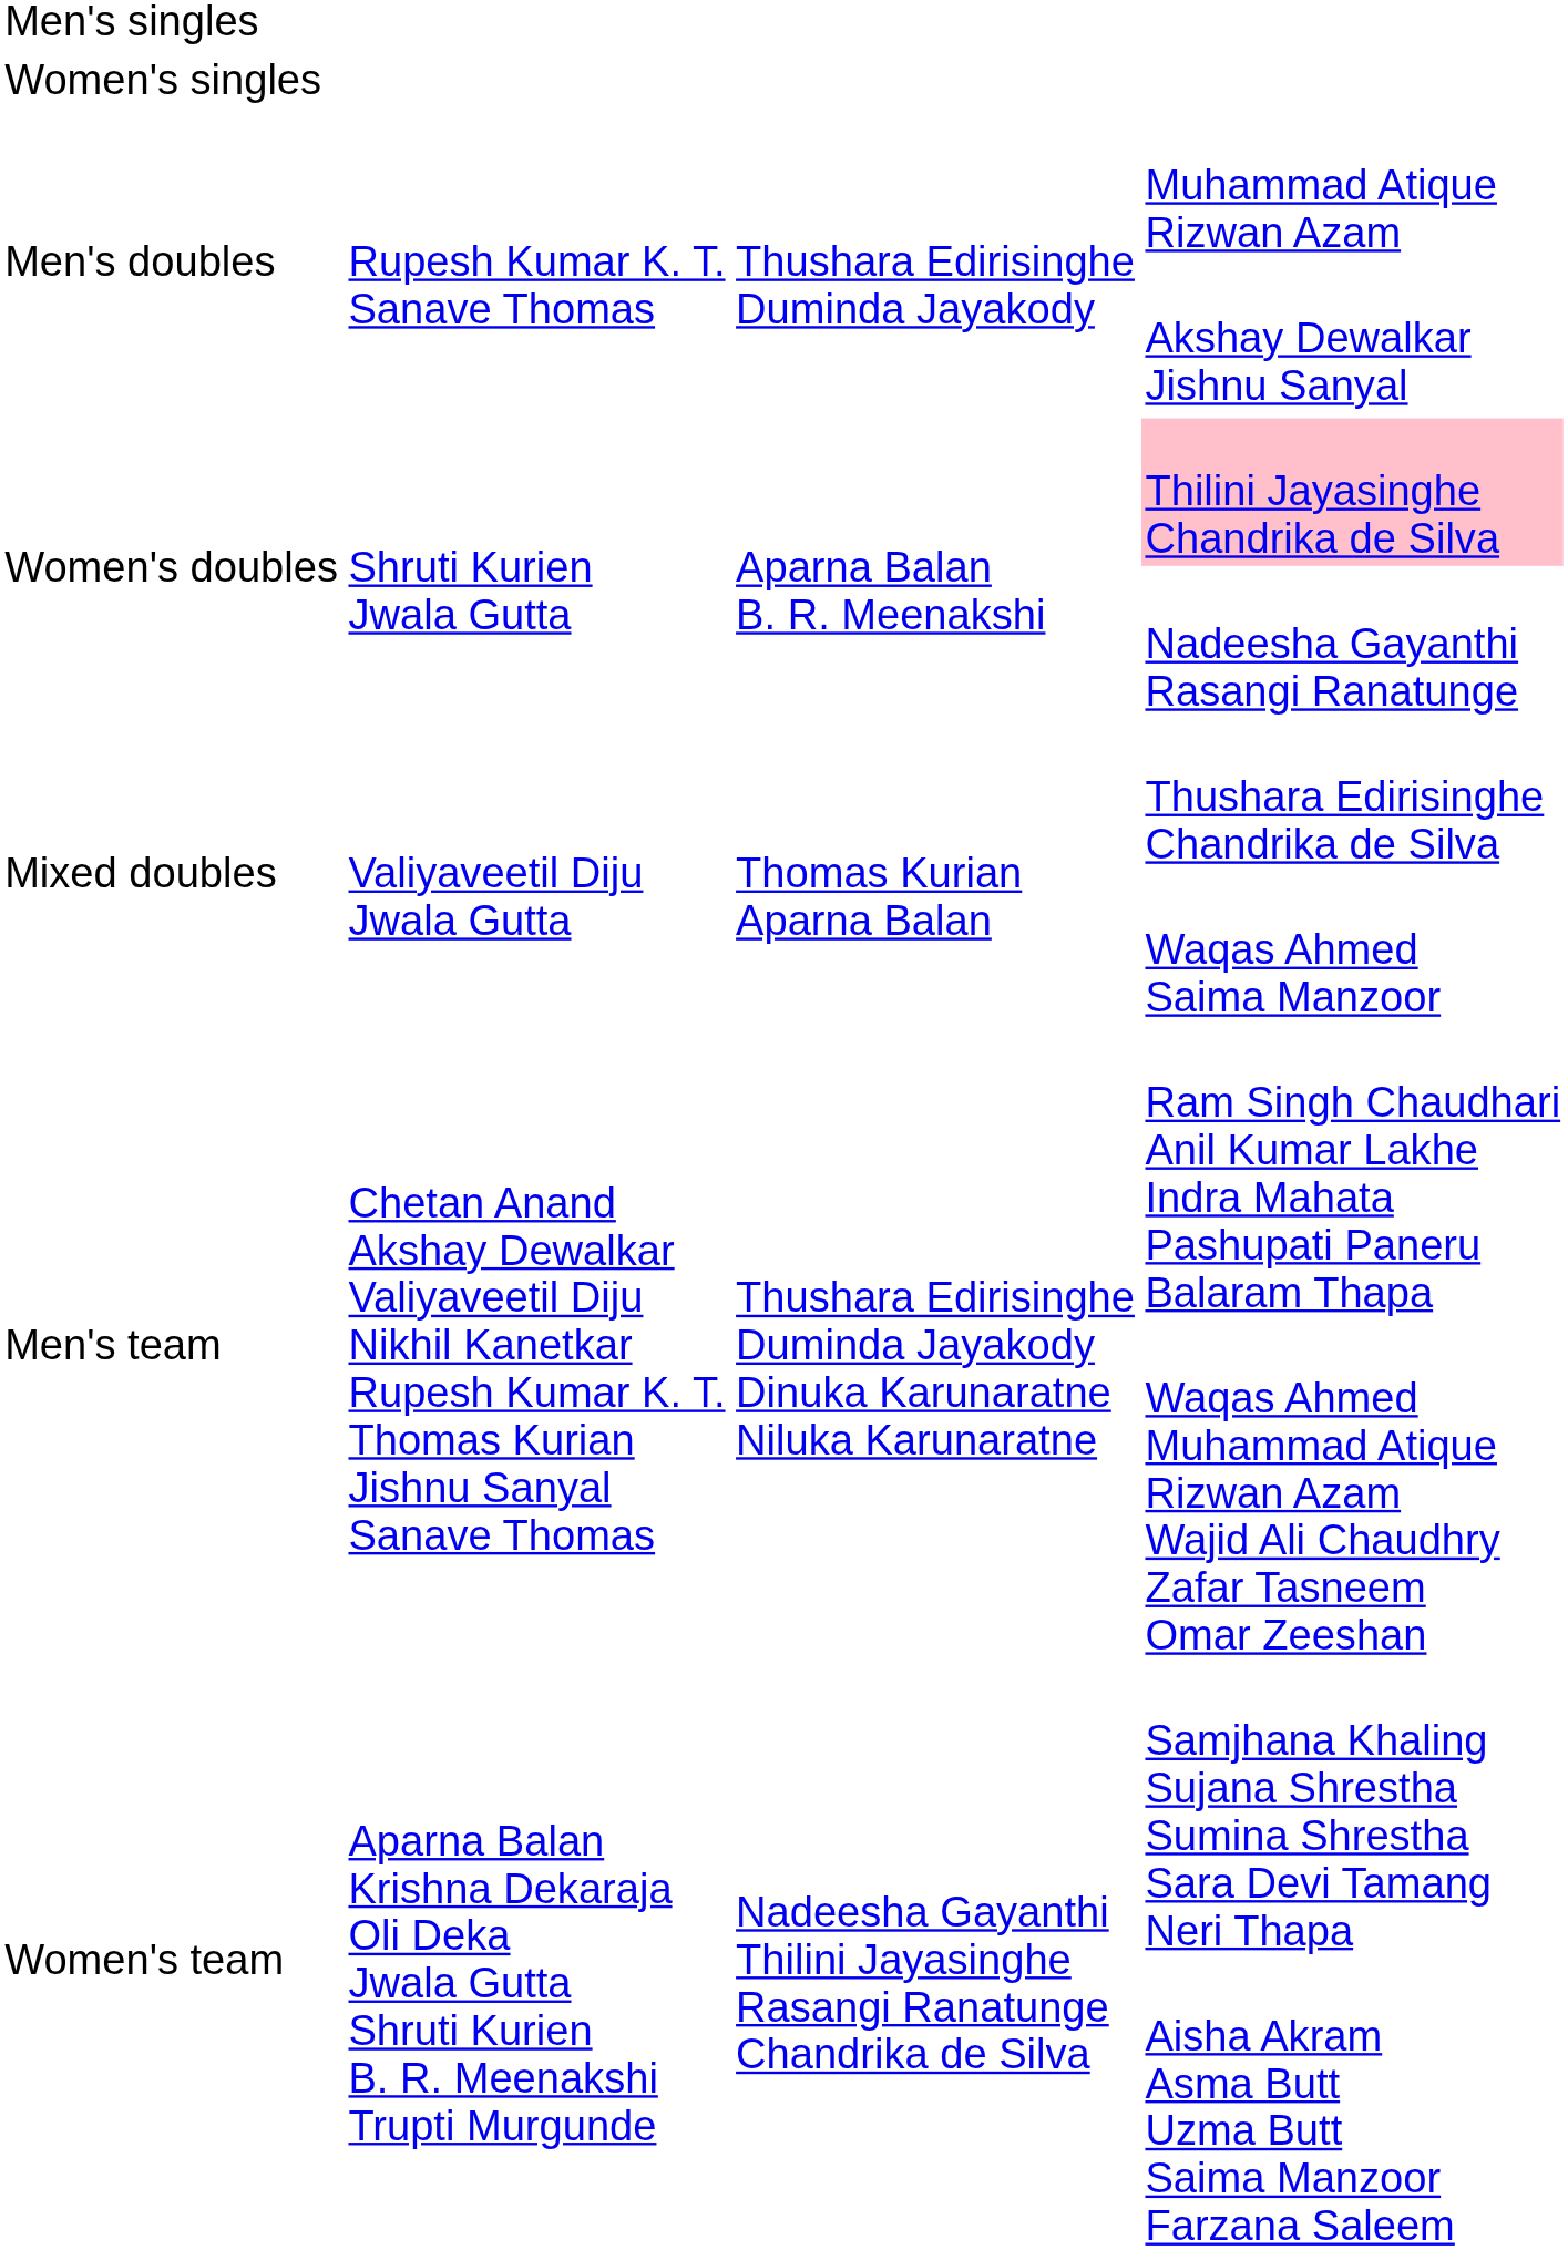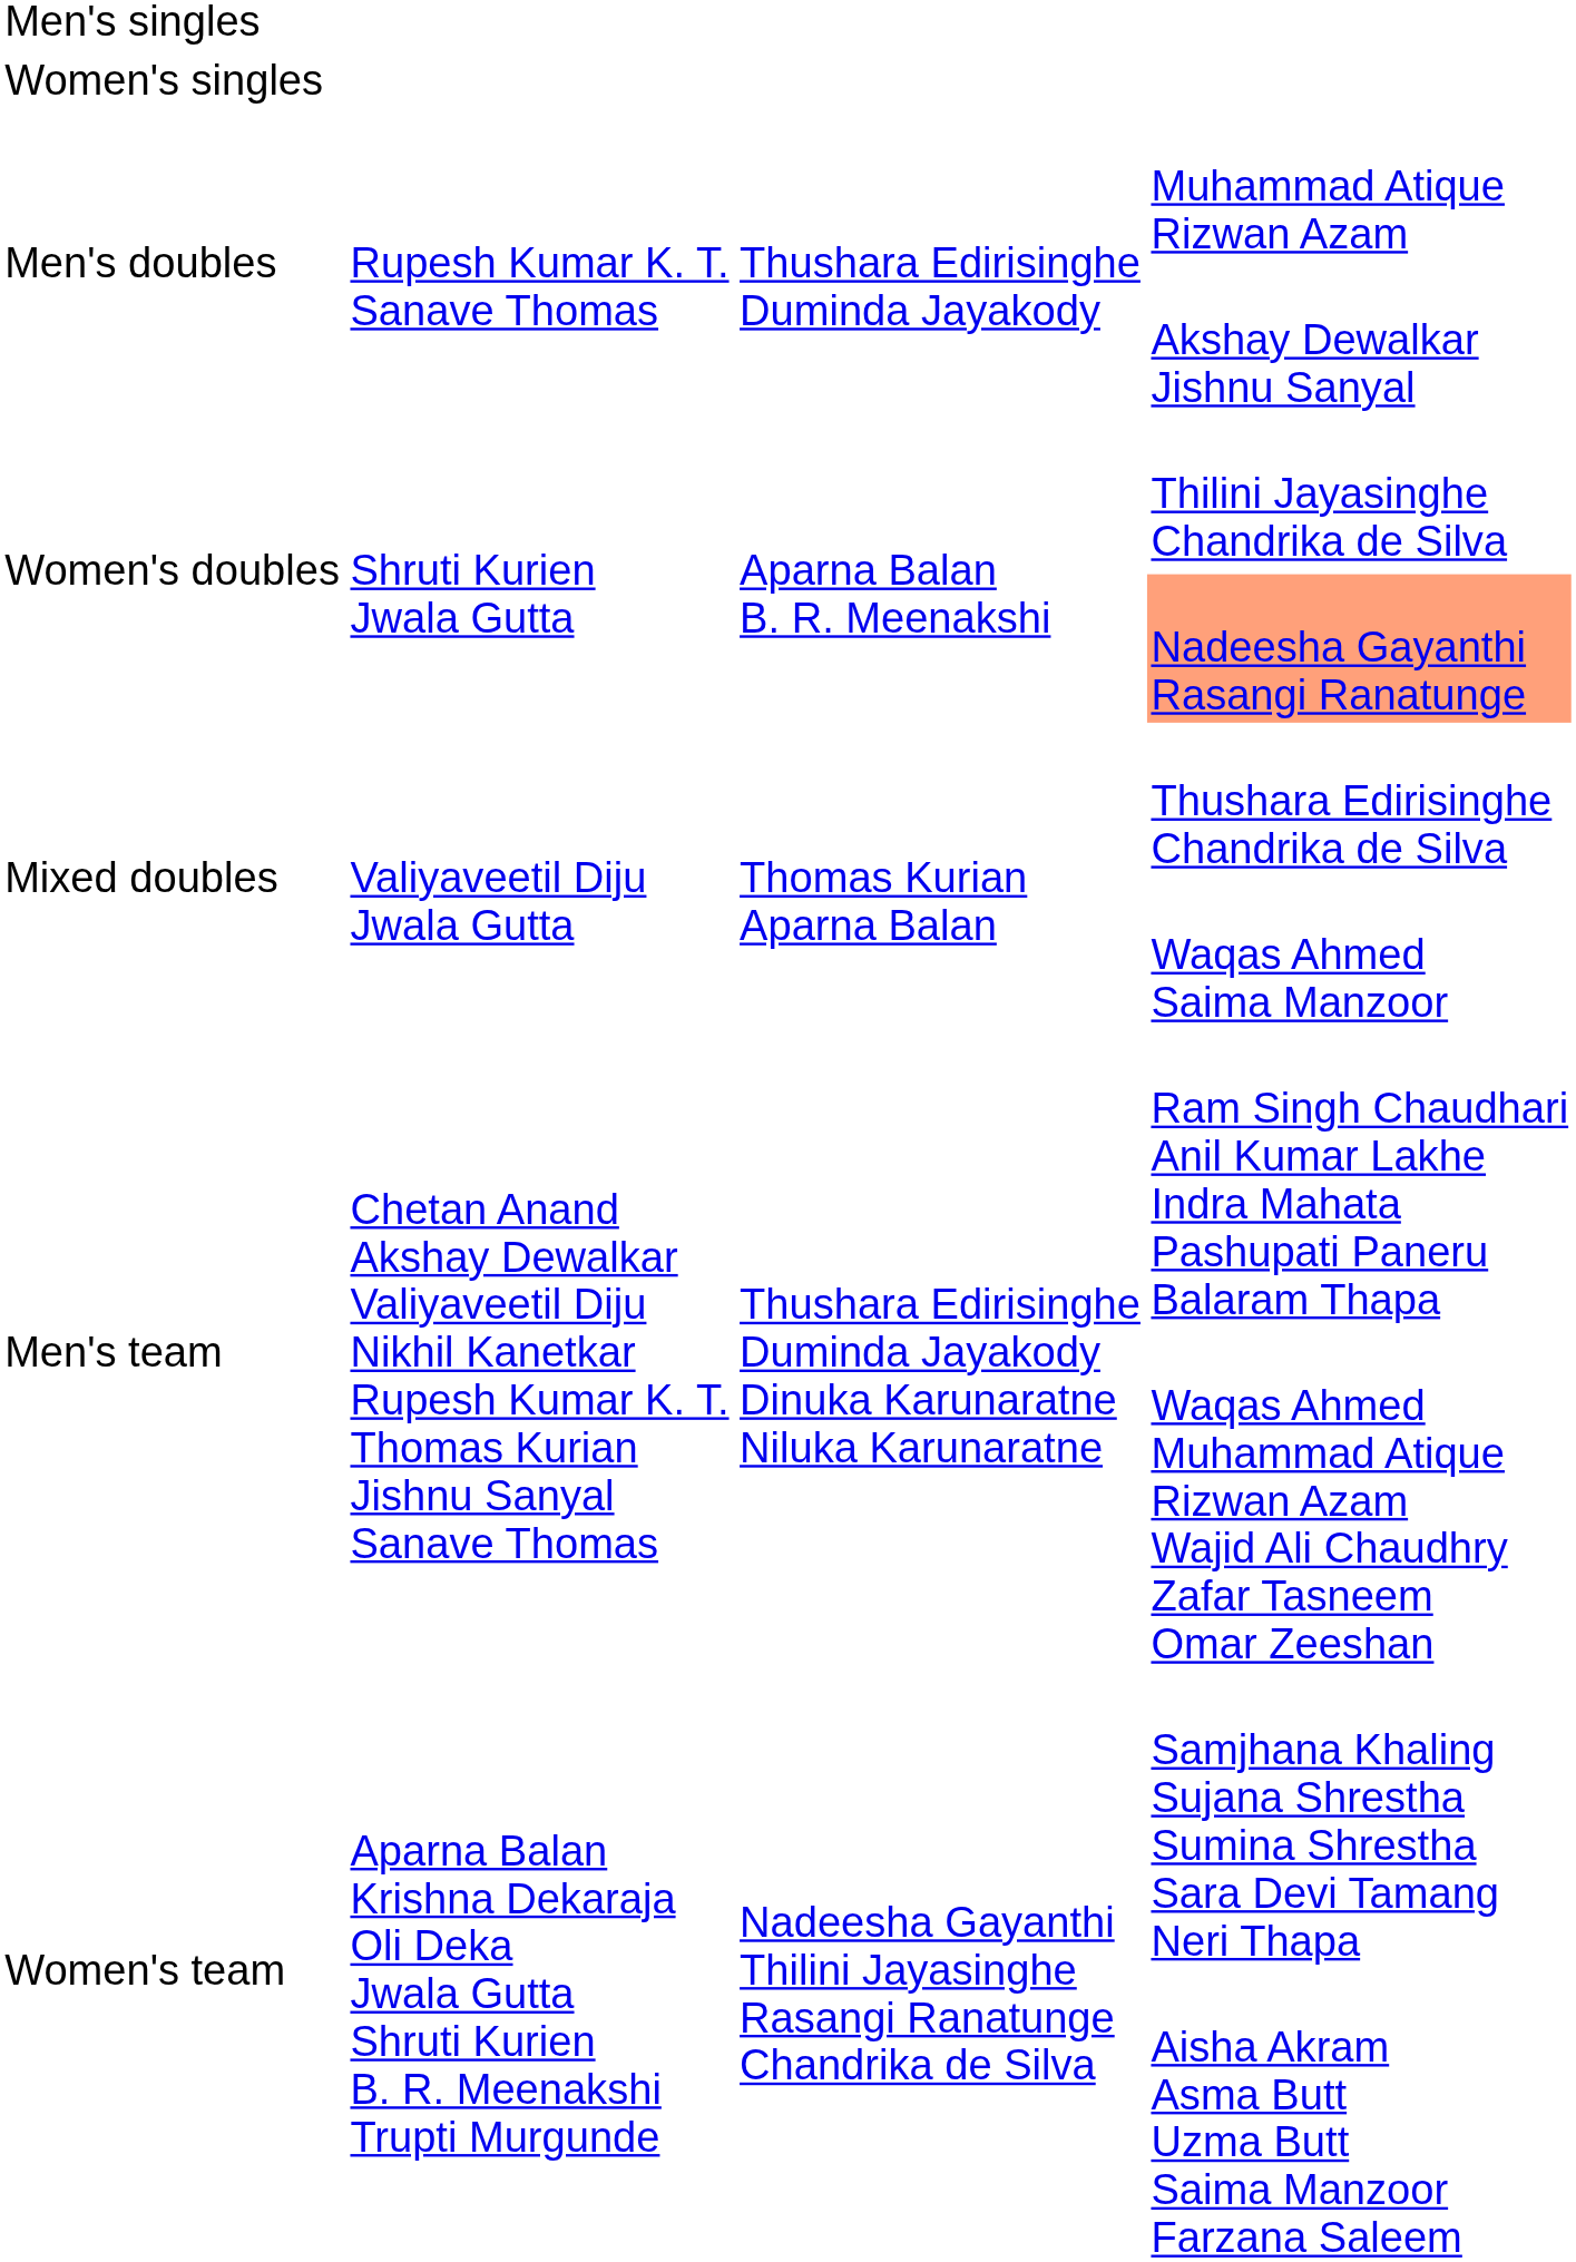Thilini Jayasinghe Chandrika de Silva | column 4: pink background -> no background
Nadeesha Gayanthi Rasangi Ranatunge | column 4: no background -> lightsalmon background
